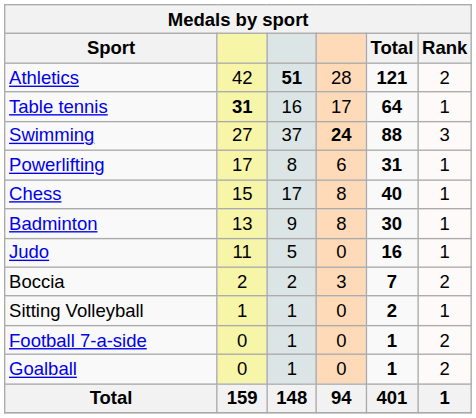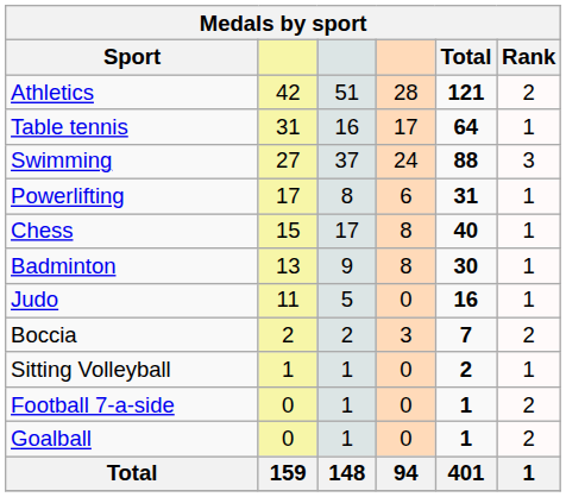Athletics | column 3: bold -> normal
Table tennis | column 2: bold -> normal
Swimming | column 4: bold -> normal
